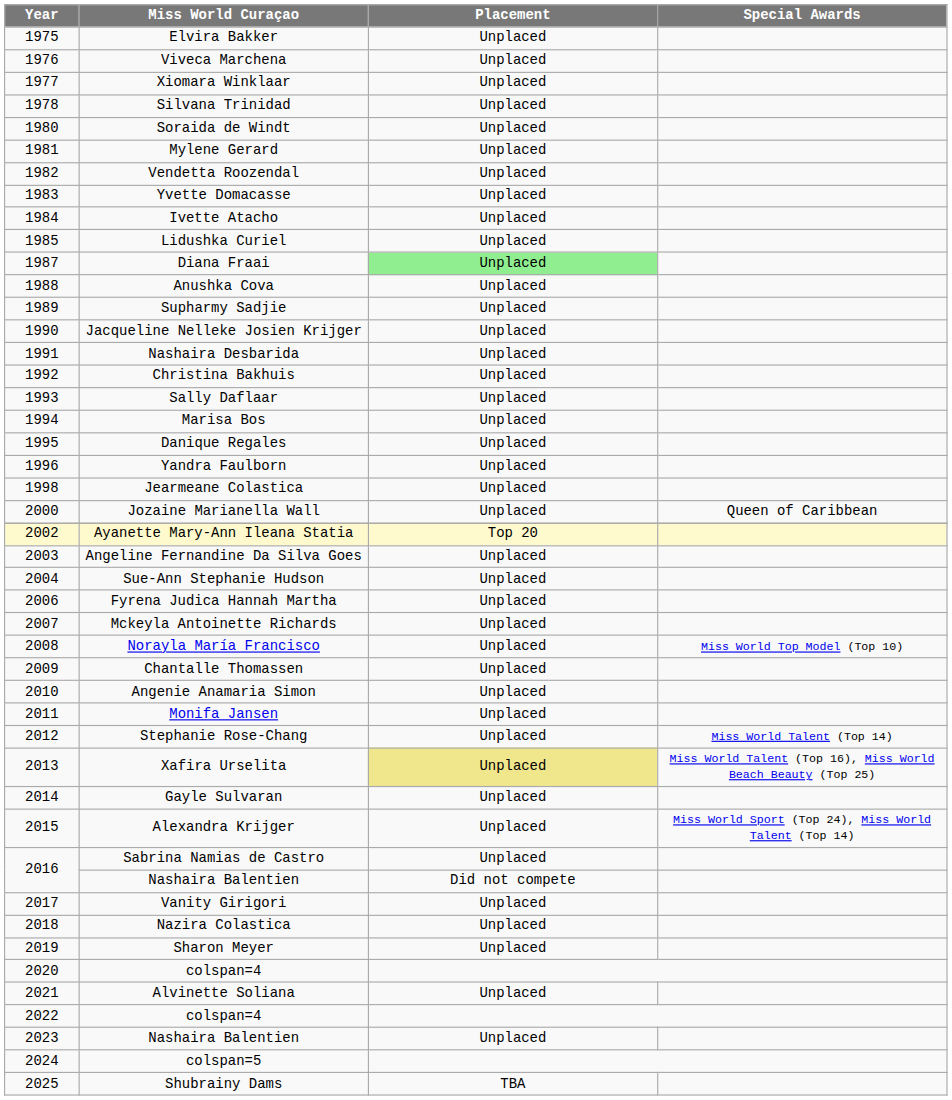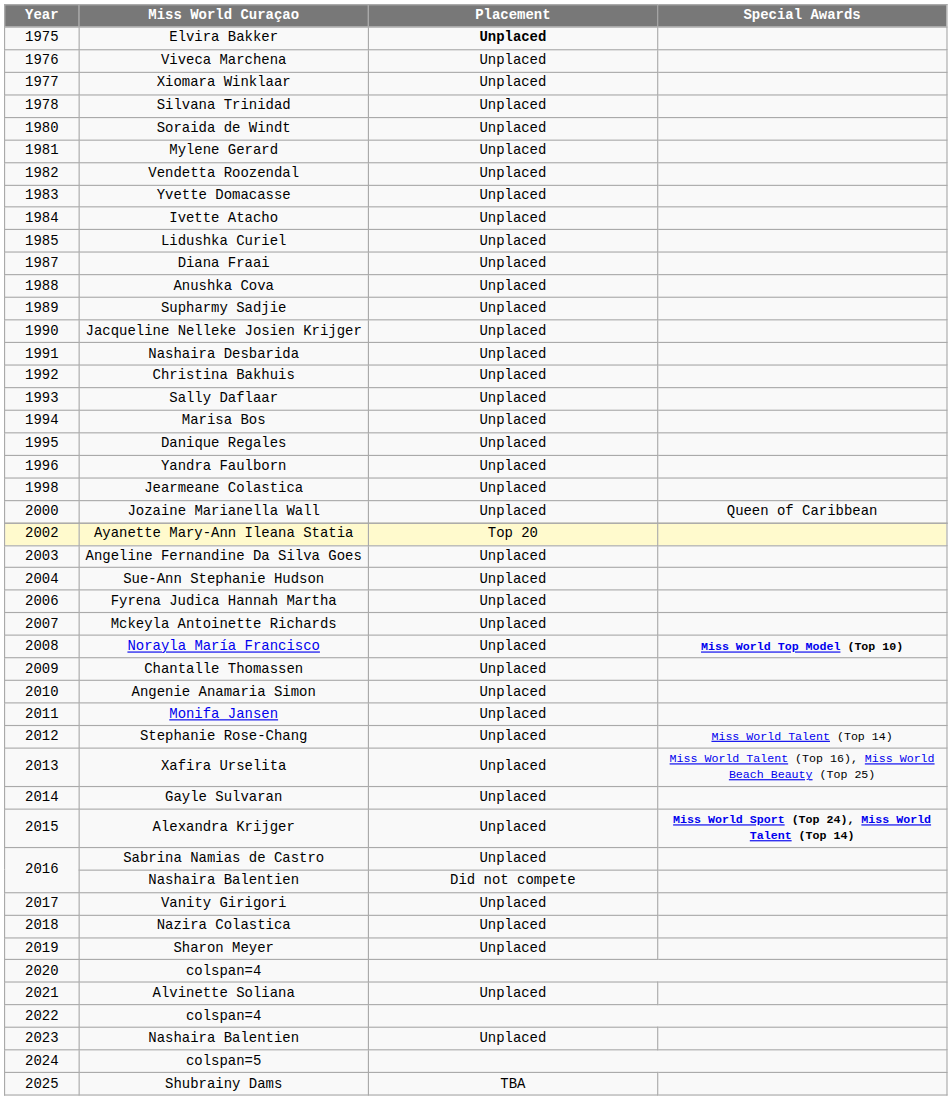Elvira Bakker | Placement: normal -> bold
Diana Fraai | Placement: lightgreen background -> no background
Norayla María Francisco | Special Awards: normal -> bold
Xafira Urselita | Placement: khaki background -> no background
Alexandra Krijger | Special Awards: normal -> bold
